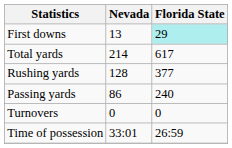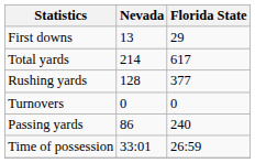First downs | Florida State: paleturquoise background -> no background
rows swapped: Passing yards <-> Turnovers
